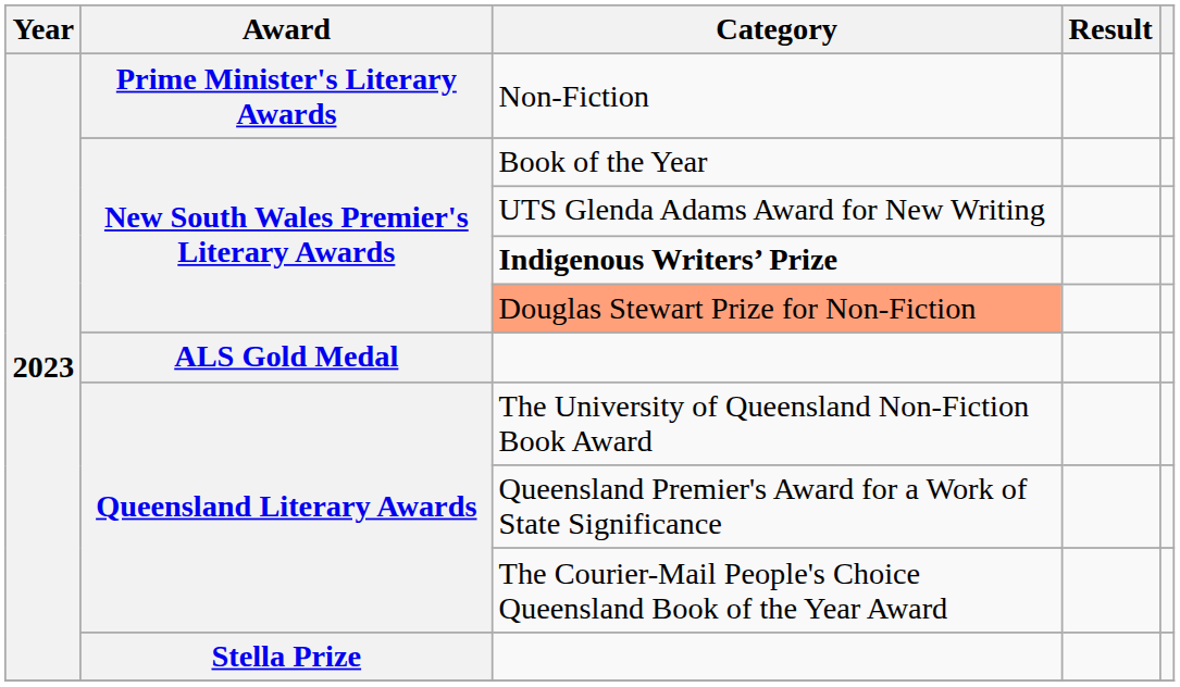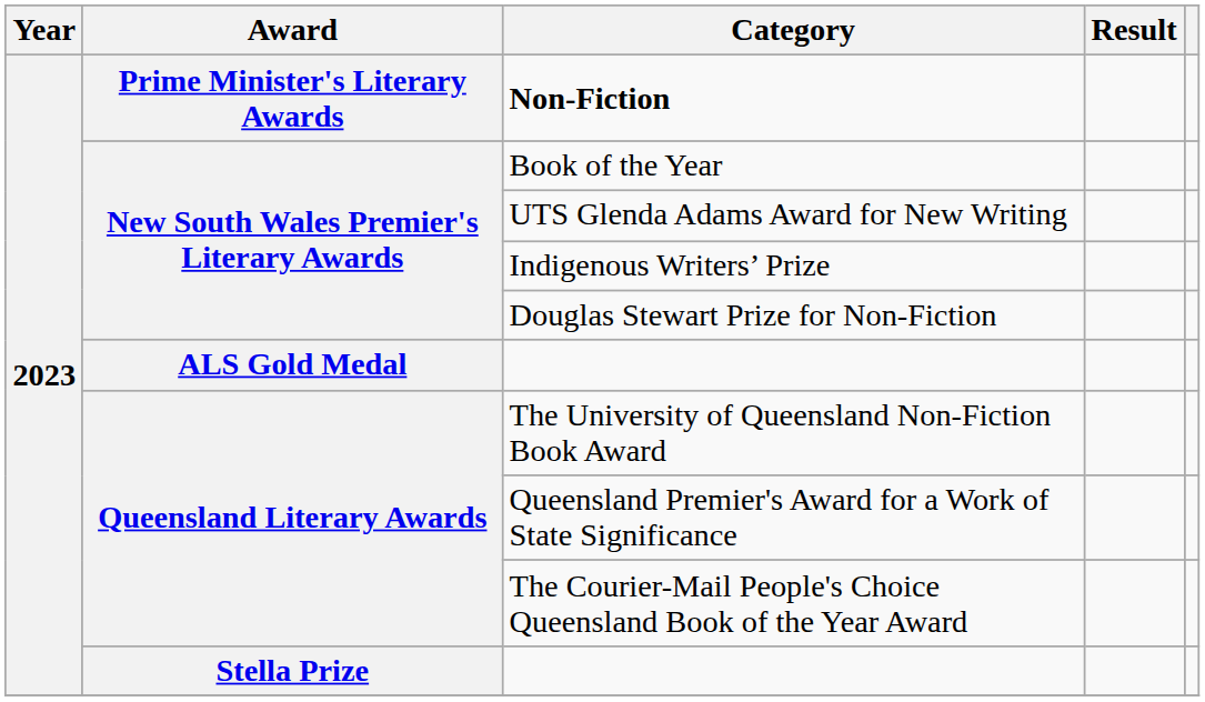Non-Fiction | Category: normal -> bold
Indigenous Writers’ Prize | Category: bold -> normal
Douglas Stewart Prize for Non-Fiction | Category: lightsalmon background -> no background
